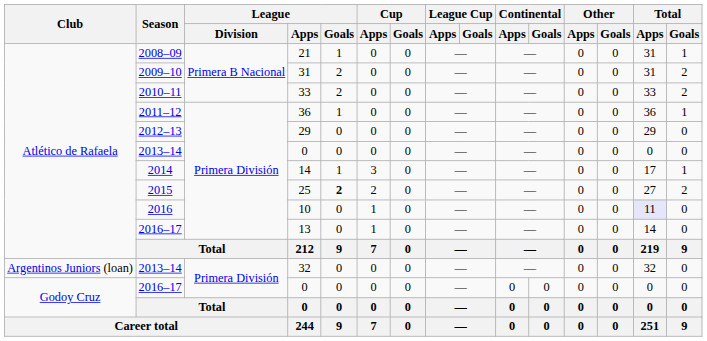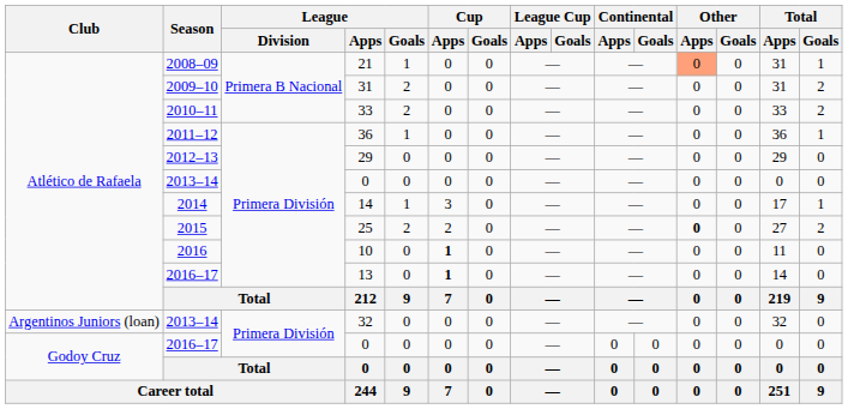21 | Other / Apps: no background -> lightsalmon background
25 | League / Goals: bold -> normal
25 | Other / Apps: normal -> bold
10 | Cup / Apps: normal -> bold
10 | Total / Apps: lavender background -> no background
13 | Cup / Apps: normal -> bold
